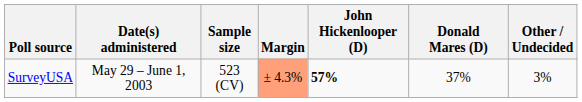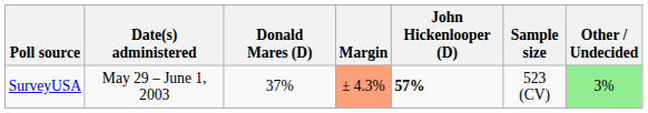columns swapped: Sample size <-> Donald Mares (D)
SurveyUSA | Other / Undecided: no background -> lightgreen background
